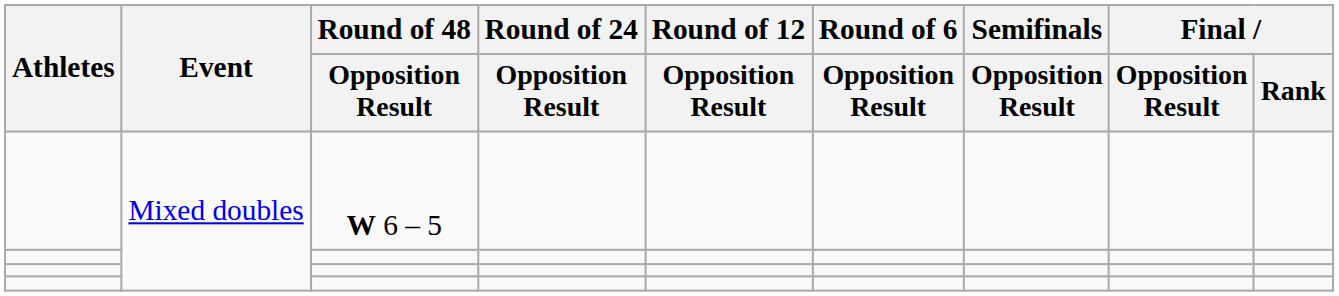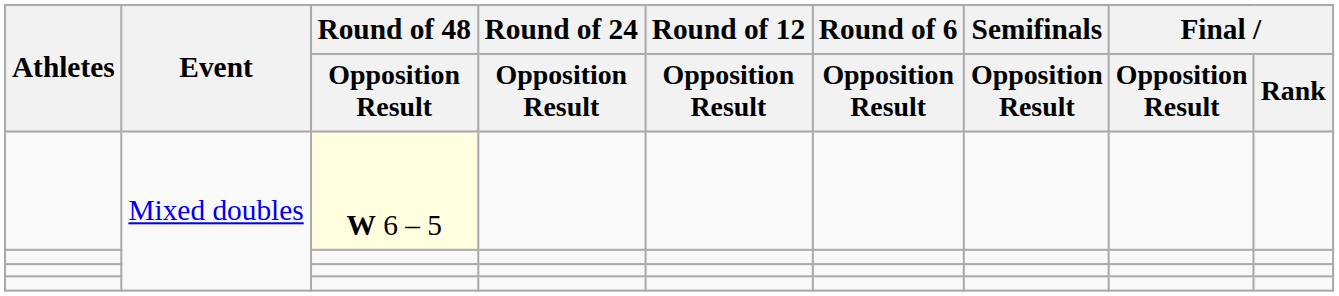W 6 – 5 | Round of 48 / Opposition Result: no background -> lightyellow background
